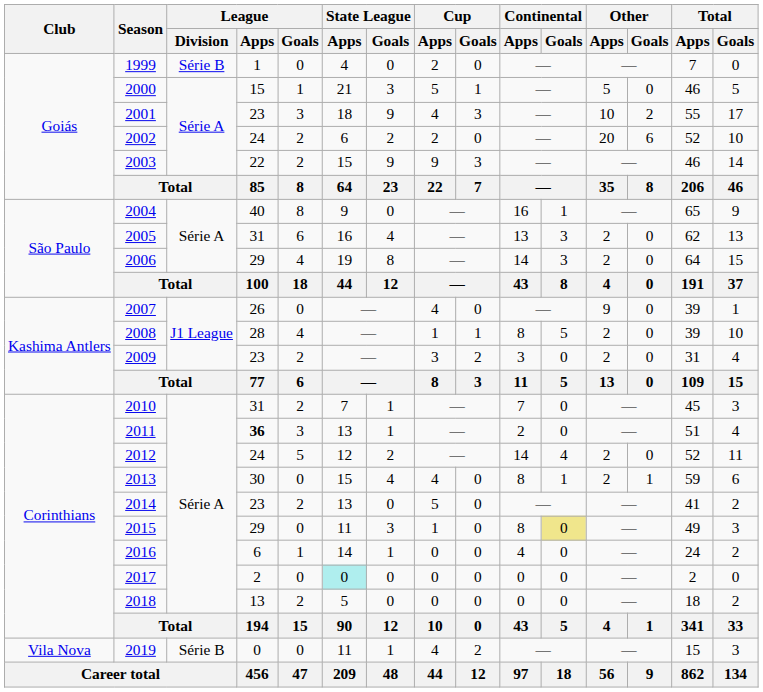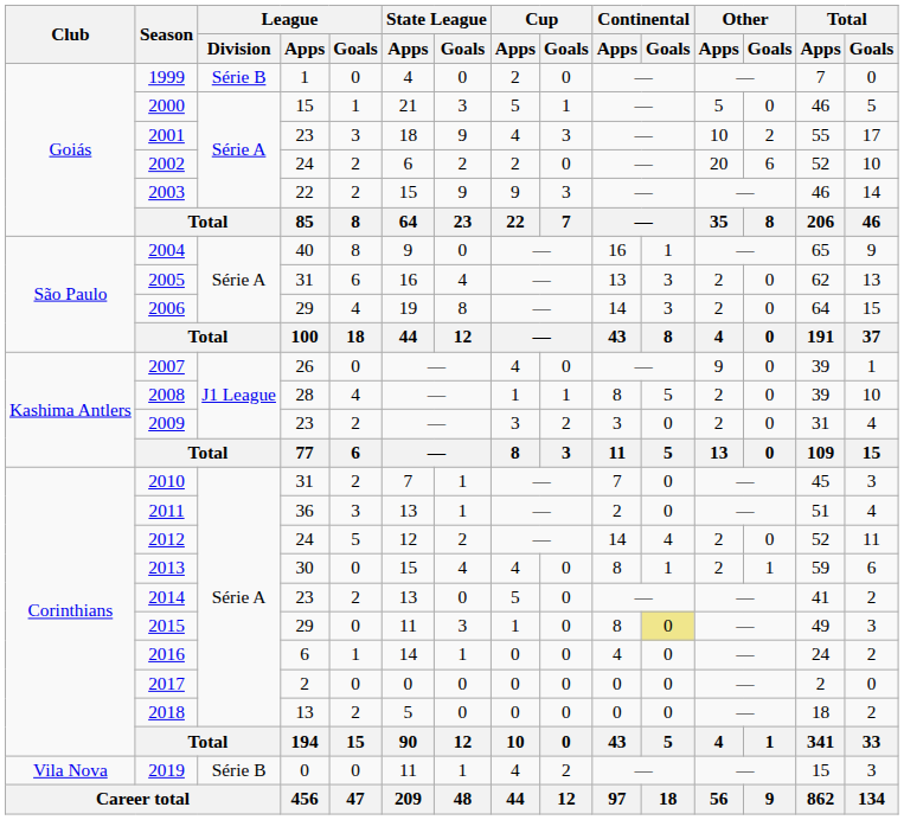2011 | League / Apps: bold -> normal
2017 | State League / Apps: paleturquoise background -> no background
